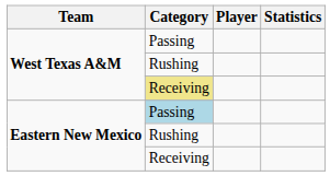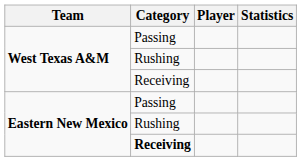West Texas A&M / Receiving | Category: khaki background -> no background
Eastern New Mexico / Passing | Category: lightblue background -> no background
Eastern New Mexico / Receiving | Category: normal -> bold
